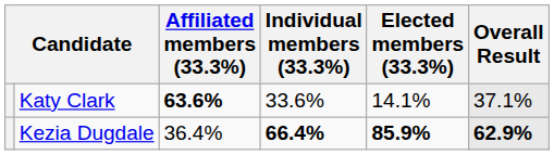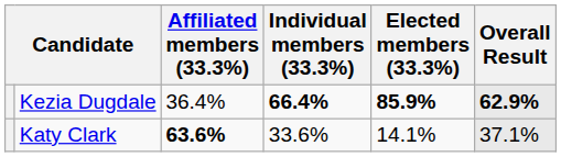rows swapped: Kezia Dugdale <-> Katy Clark
